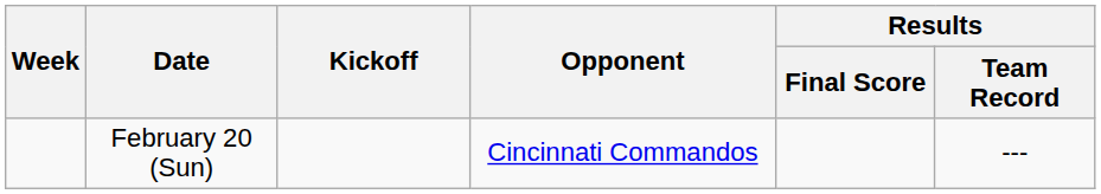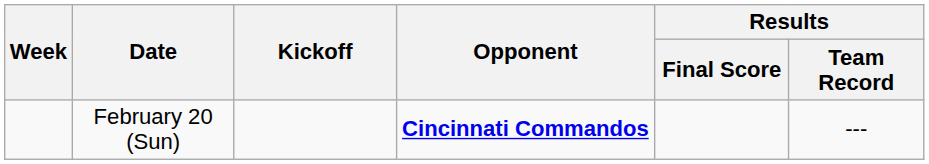February 20 (Sun) | Opponent: normal -> bold
